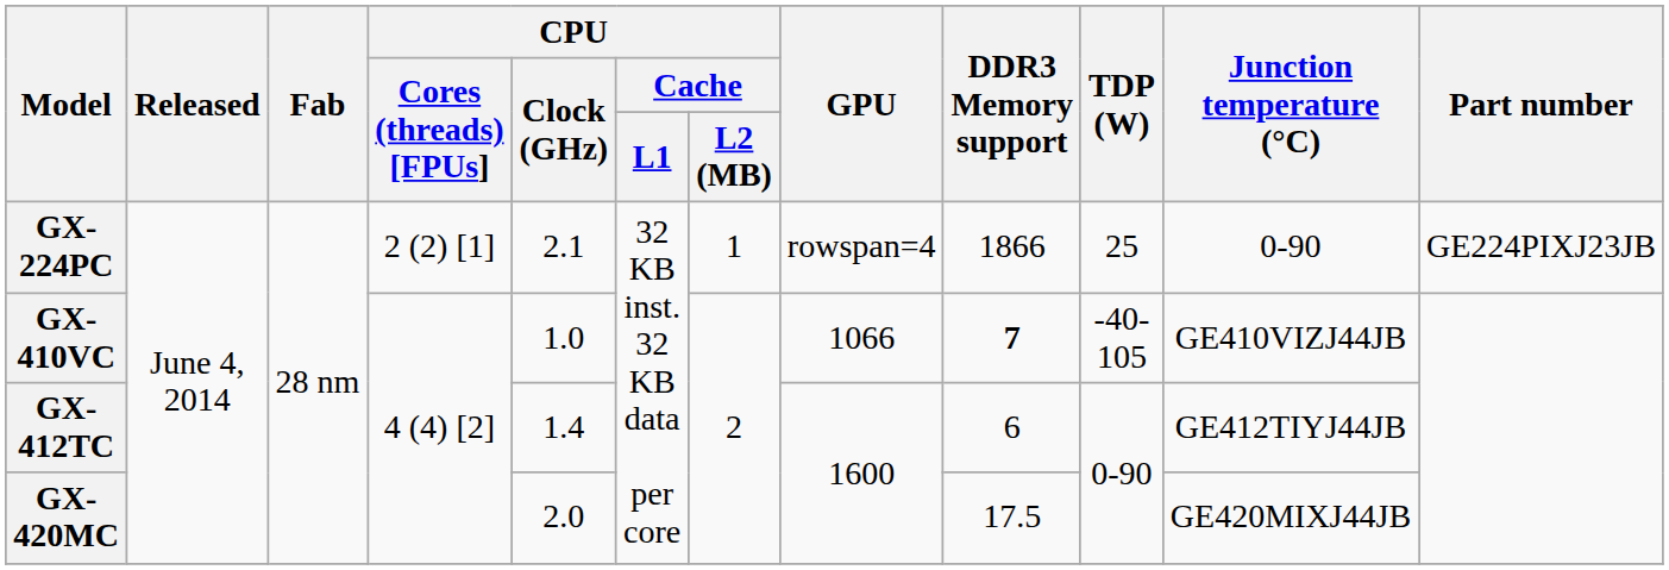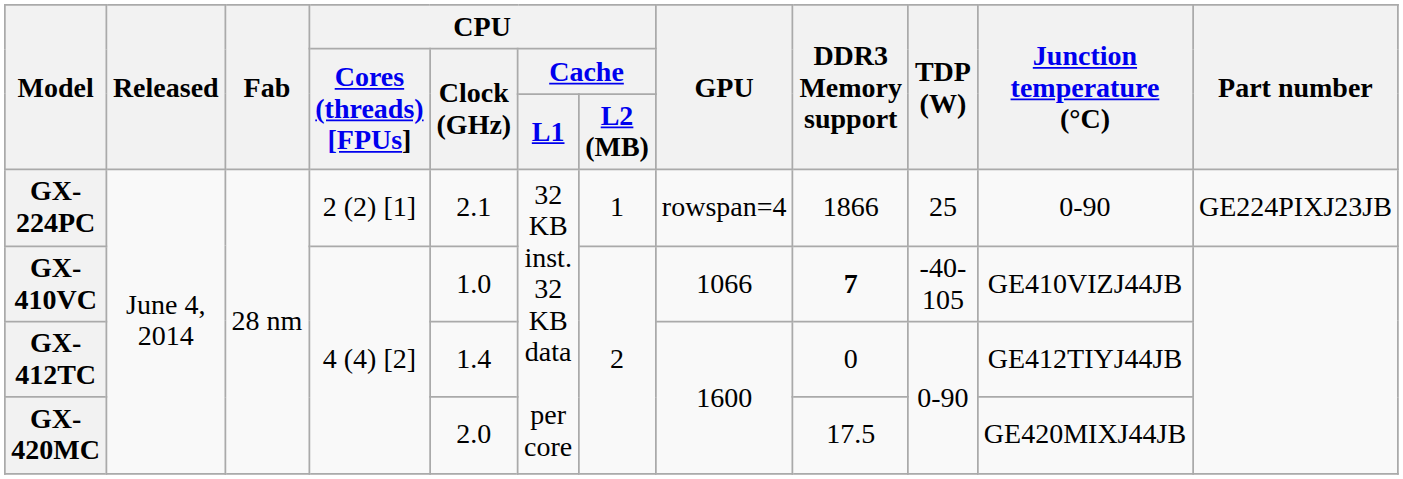GX-412TC | DDR3 Memory support: 6 -> 0
